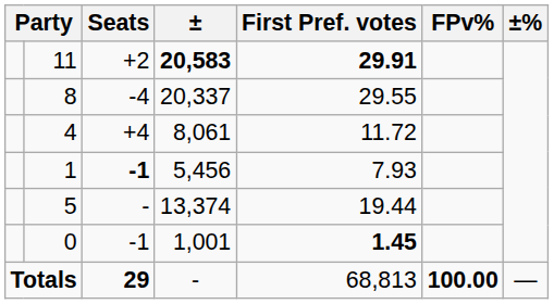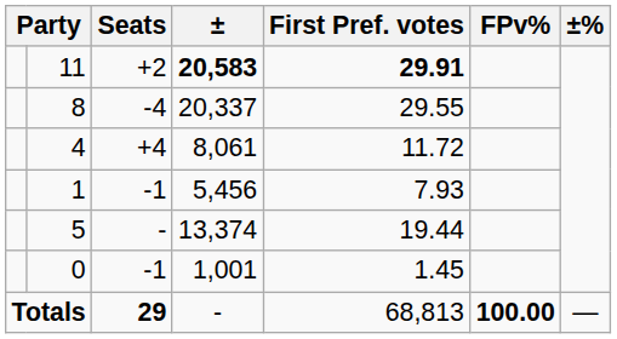1 | Seats: bold -> normal
0 | First Pref. votes: bold -> normal
